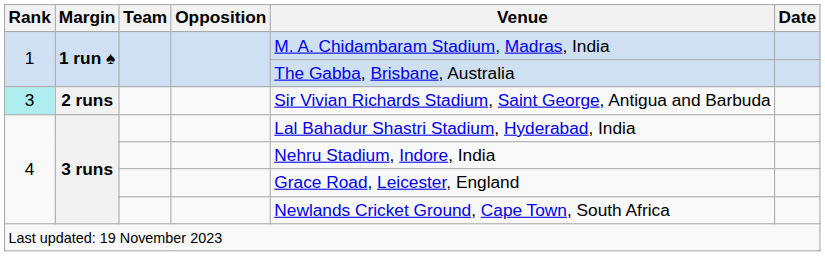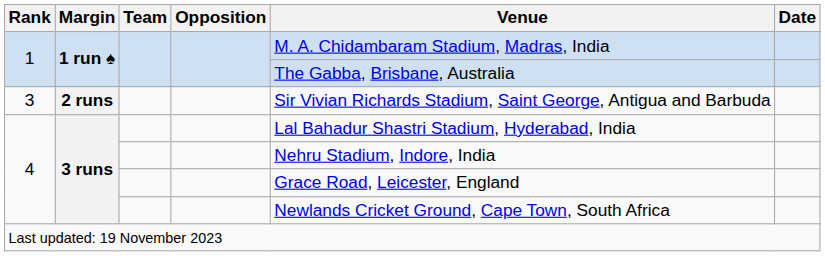3 | Rank: paleturquoise background -> no background
